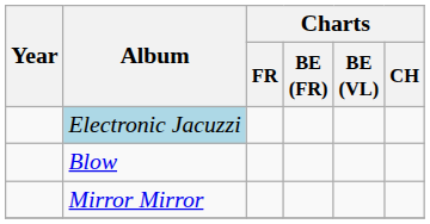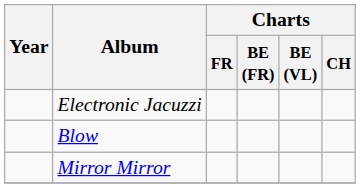Electronic Jacuzzi | Album: lightblue background -> no background
